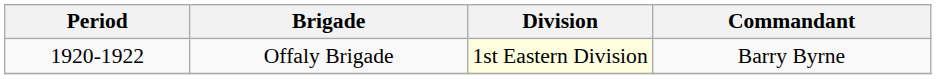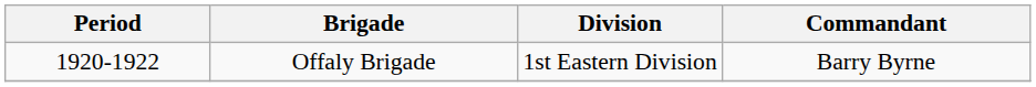Offaly Brigade | Division: lightyellow background -> no background
